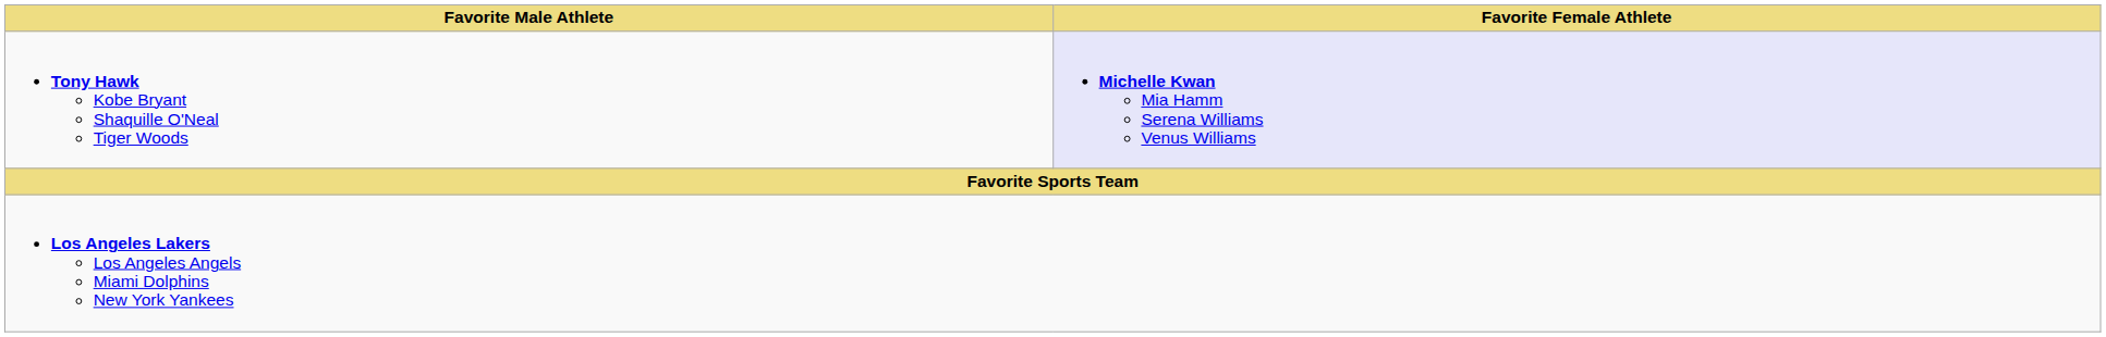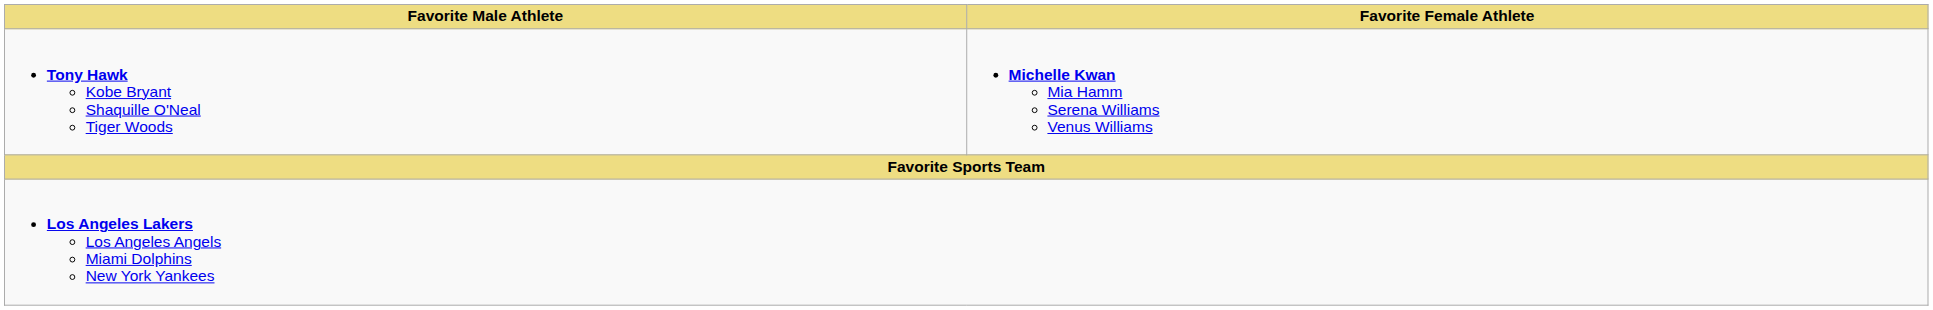Tony Hawk Kobe Bryant Shaquille O'Neal Tiger Woods | Favorite Female Athlete: lavender background -> no background
